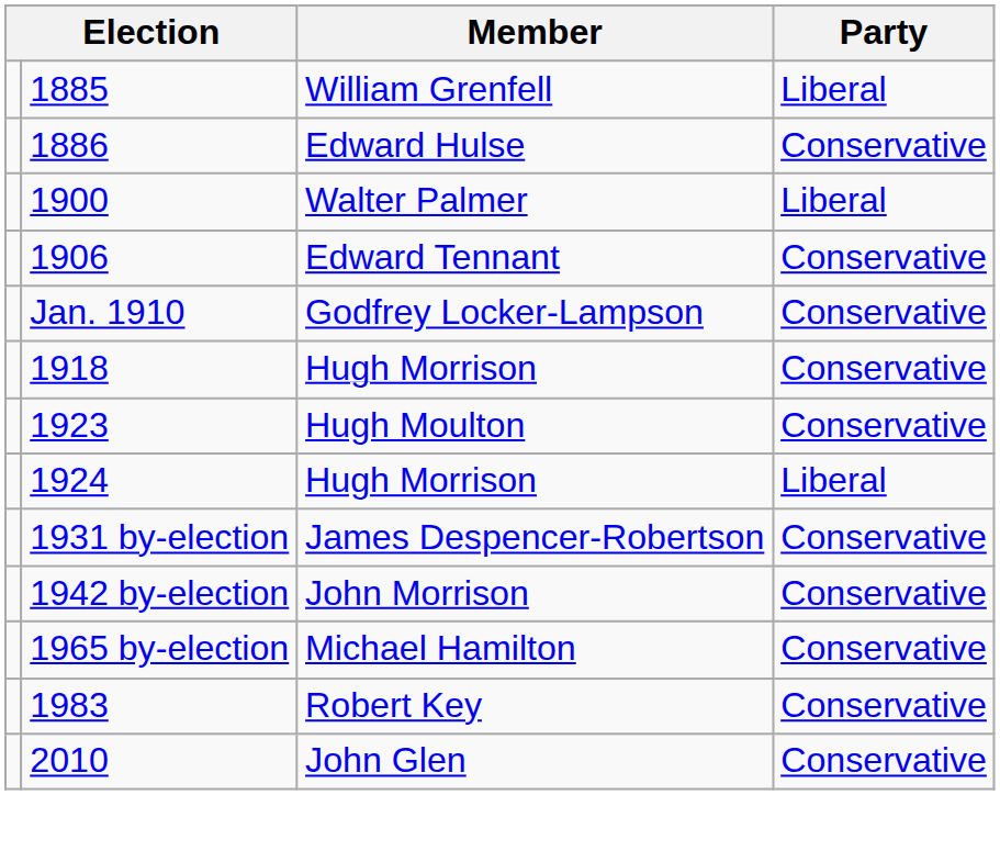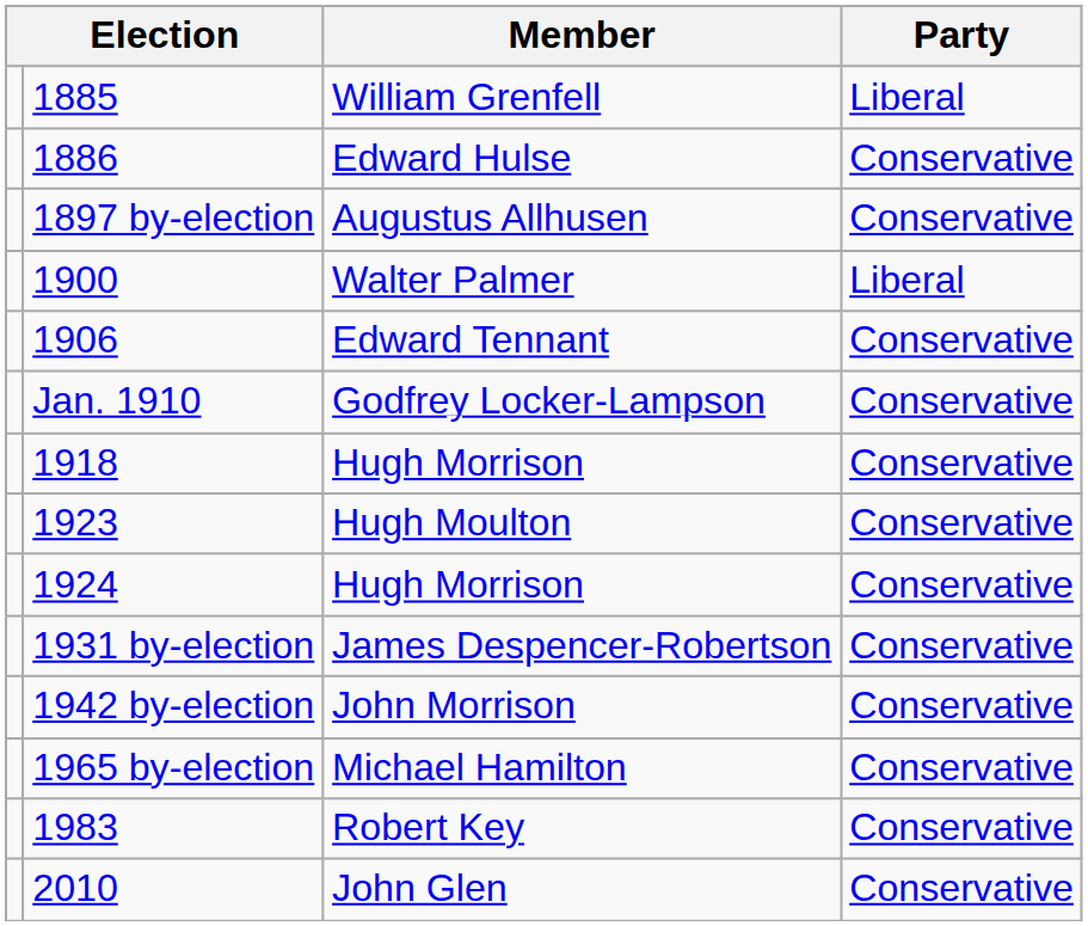+ row: 1897 by-election | Augustus Allhusen | Conservative
1924 / Hugh Morrison | Party: Liberal -> Conservative
